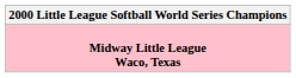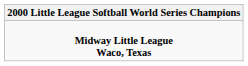row 2 | column 1: pink background -> no background
